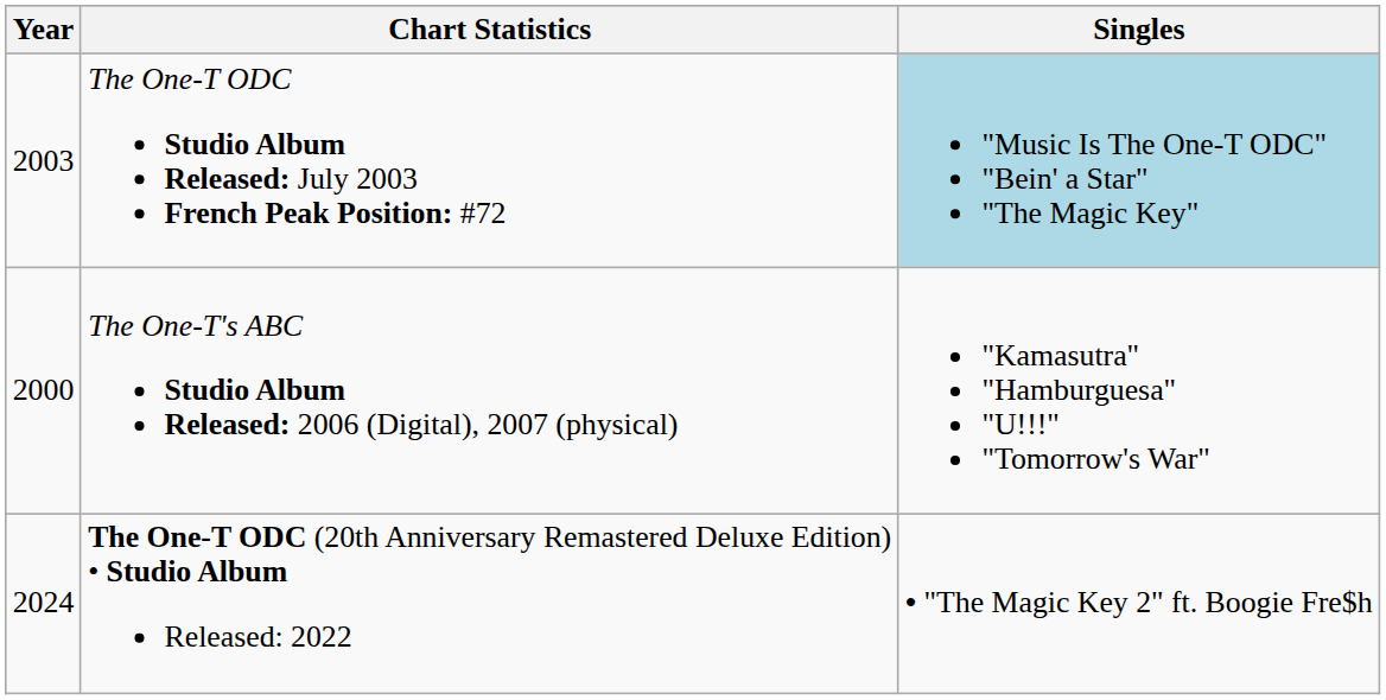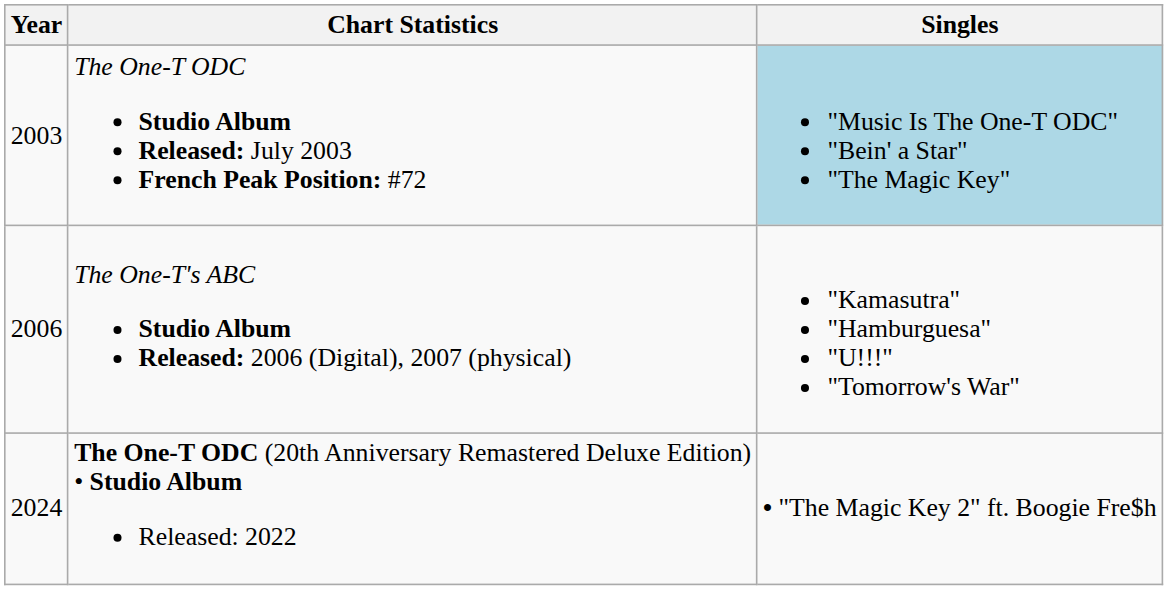row 3 | Year: 2000 -> 2006
